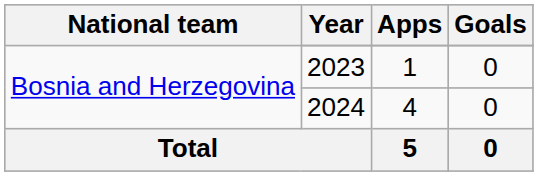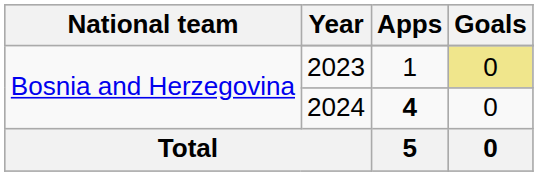2023 | Goals: no background -> khaki background
2024 | Apps: normal -> bold
